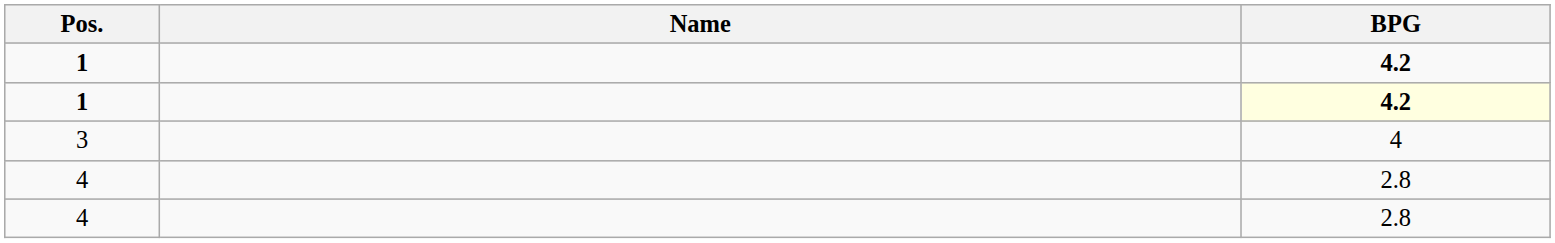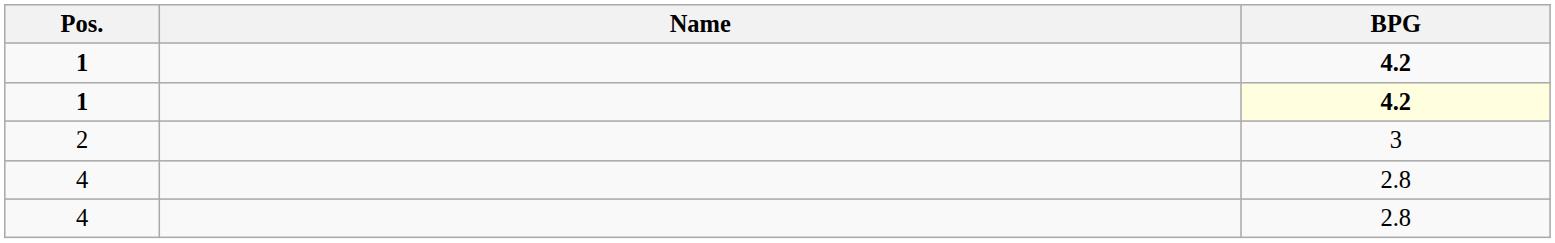row 4 | Pos.: 3 -> 2
row 4 | BPG: 4 -> 3
